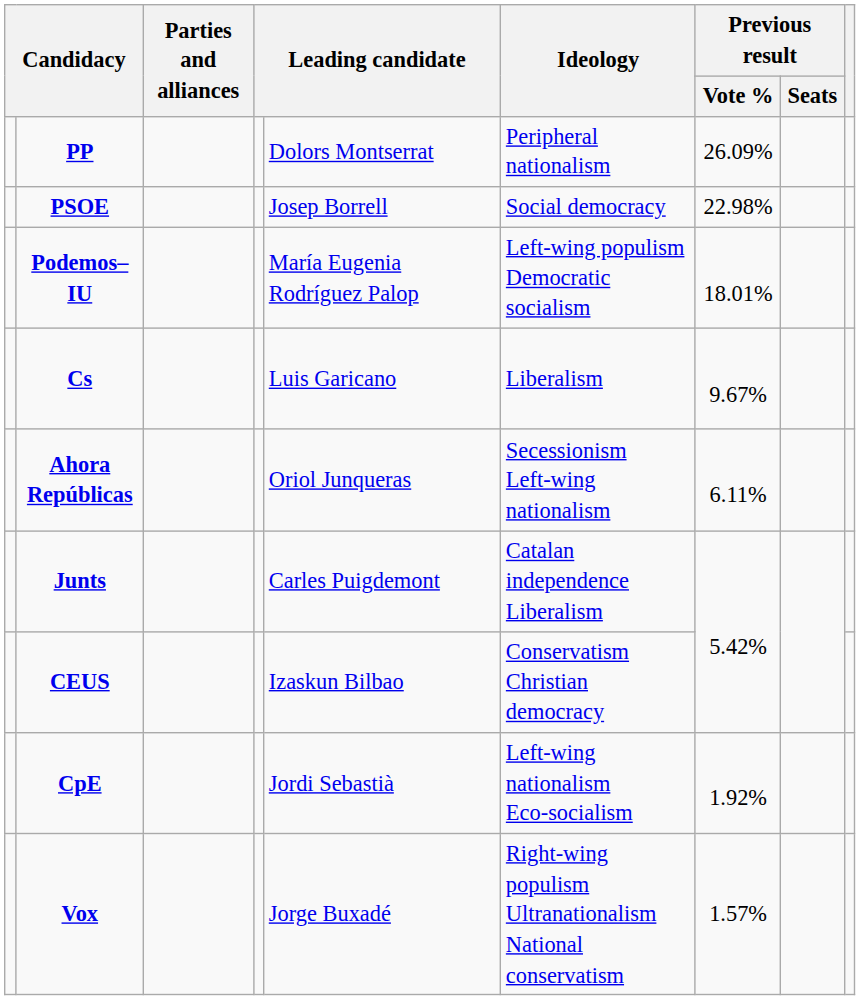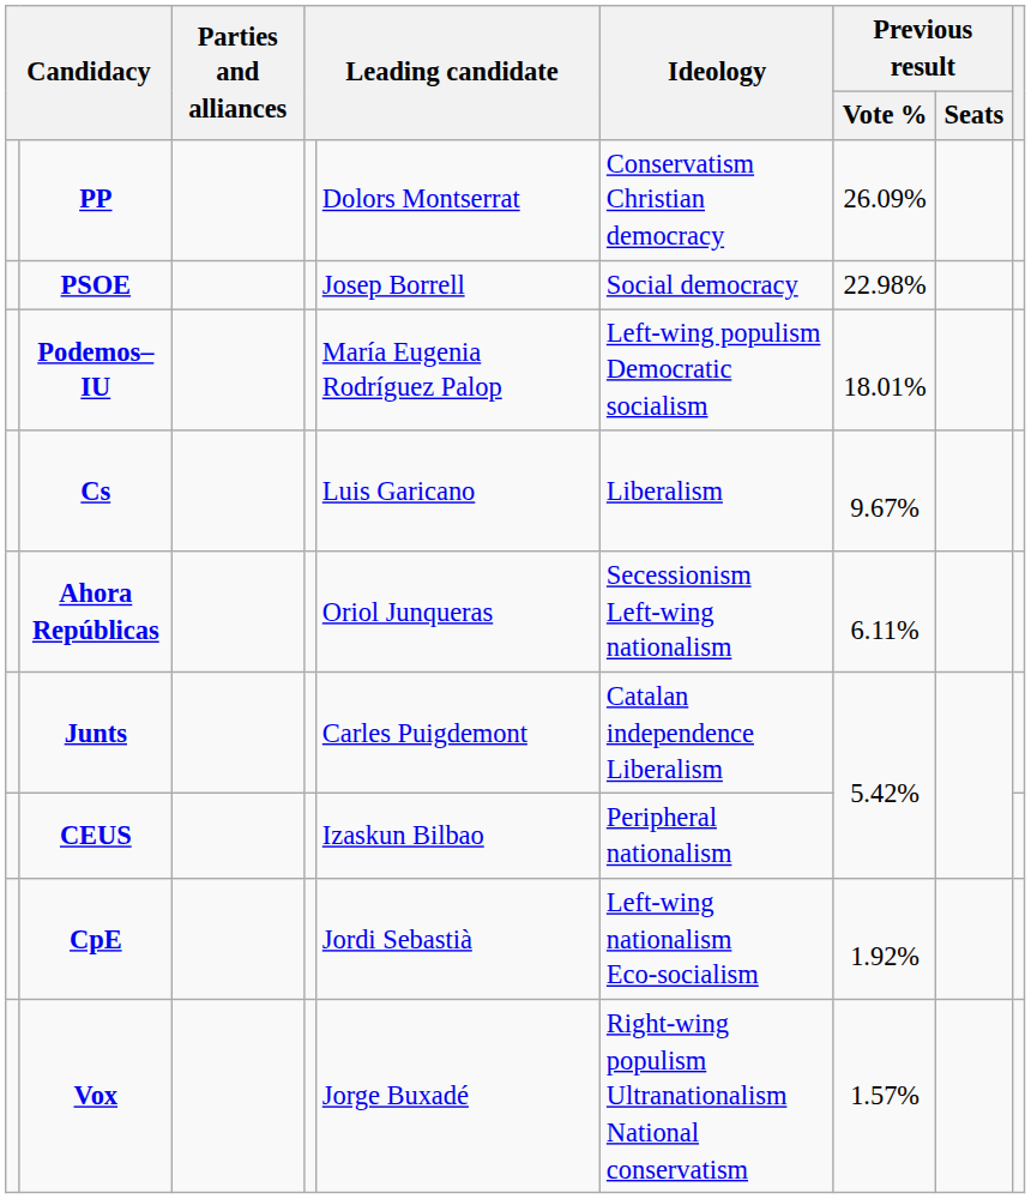PP | Ideology: Peripheral nationalism -> Conservatism Christian democracy
CEUS | Ideology: Conservatism Christian democracy -> Peripheral nationalism
